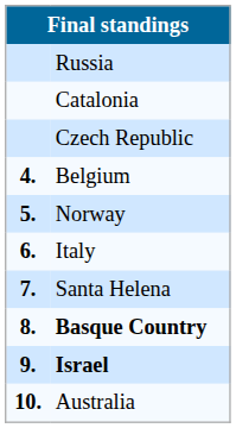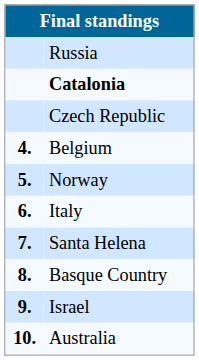Catalonia | column 2: normal -> bold
Basque Country | column 2: bold -> normal
Israel | column 2: bold -> normal
